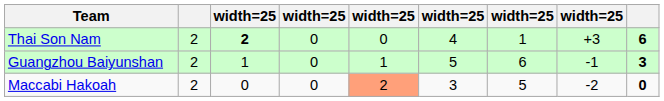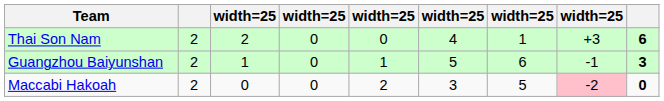Thai Son Nam | column 3: bold -> normal
Maccabi Hakoah | column 5: lightsalmon background -> no background
Maccabi Hakoah | column 8: no background -> pink background
